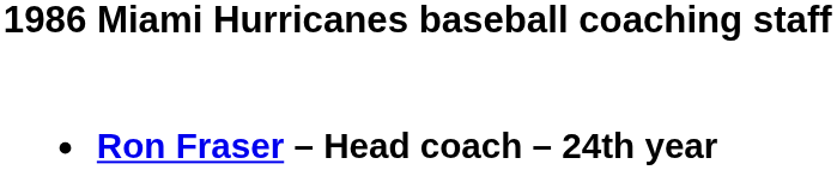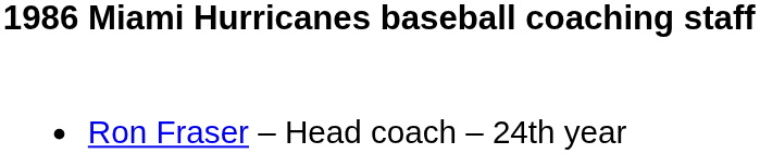Ron Fraser – Head coach – 24th year | column 1: bold -> normal
